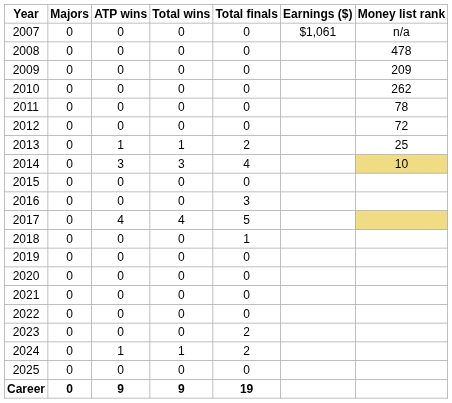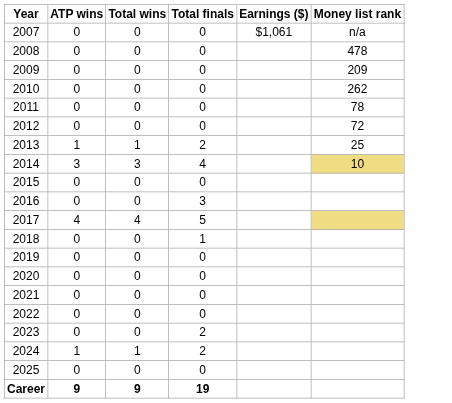- column: Majors | 0 | 0 | 0 | 0 | 0 | 0 | 0 | 0 | 0 | 0 | 0 | 0 | 0 | 0 | 0 | 0 | 0 | 0 | 0 | 0
